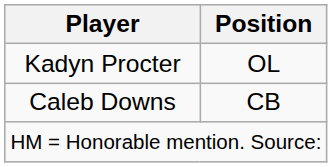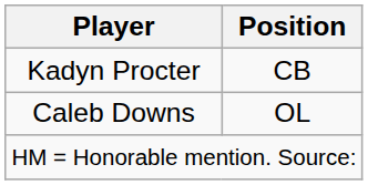Kadyn Procter | Position: OL -> CB
Caleb Downs | Position: CB -> OL
